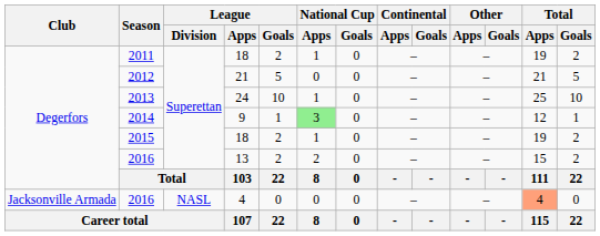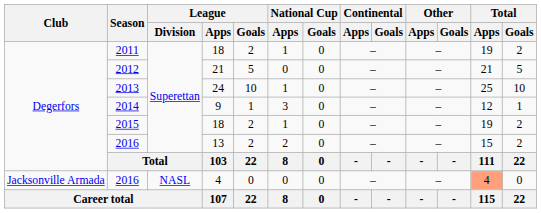2014 | National Cup / Apps: lightgreen background -> no background
